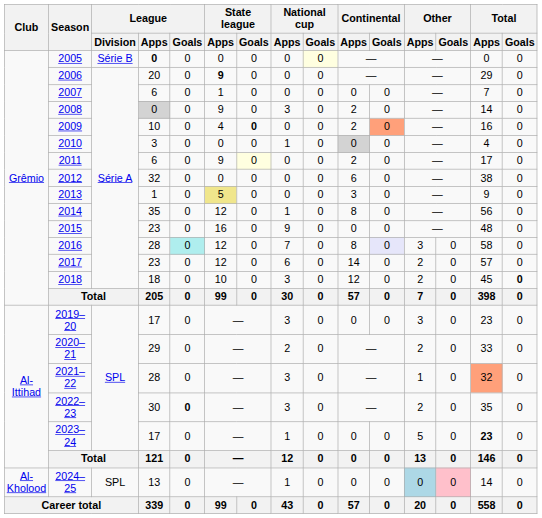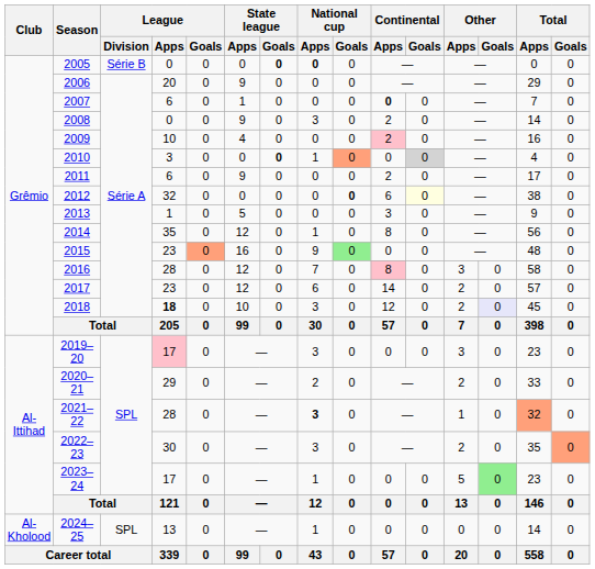2005 | League / Apps: bold -> normal
2005 | State league / Goals: normal -> bold
2005 | National cup / Apps: normal -> bold
2005 | National cup / Goals: lightyellow background -> no background
2006 | State league / Apps: bold -> normal
2007 | Continental / Apps: normal -> bold
2008 | League / Apps: lightgrey background -> no background
2009 | State league / Goals: bold -> normal
2009 | Continental / Apps: no background -> pink background
2009 | Continental / Goals: lightsalmon background -> no background
2010 | State league / Goals: normal -> bold
2010 | National cup / Goals: no background -> lightsalmon background
2010 | Continental / Apps: lightgrey background -> no background
2010 | Continental / Goals: no background -> lightgrey background
2011 | State league / Goals: lightyellow background -> no background
2012 | National cup / Goals: normal -> bold
2012 | Continental / Goals: no background -> lightyellow background
2013 | State league / Apps: khaki background -> no background
2015 | League / Goals: no background -> lightsalmon background
2015 | National cup / Goals: no background -> lightgreen background
2016 | League / Goals: paleturquoise background -> no background
2016 | Continental / Apps: no background -> pink background
2016 | Continental / Goals: lavender background -> no background
2018 | League / Apps: normal -> bold
2018 | Other / Goals: no background -> lavender background
2018 | Total / Goals: bold -> normal
2019–20 | League / Apps: no background -> pink background
2021–22 | National cup / Apps: normal -> bold
2022–23 | League / Goals: bold -> normal
2022–23 | Total / Goals: no background -> lightsalmon background
2023–24 | Other / Goals: no background -> lightgreen background
2023–24 | Total / Apps: bold -> normal
2024–25 | Other / Apps: lightblue background -> no background
2024–25 | Other / Goals: pink background -> no background
